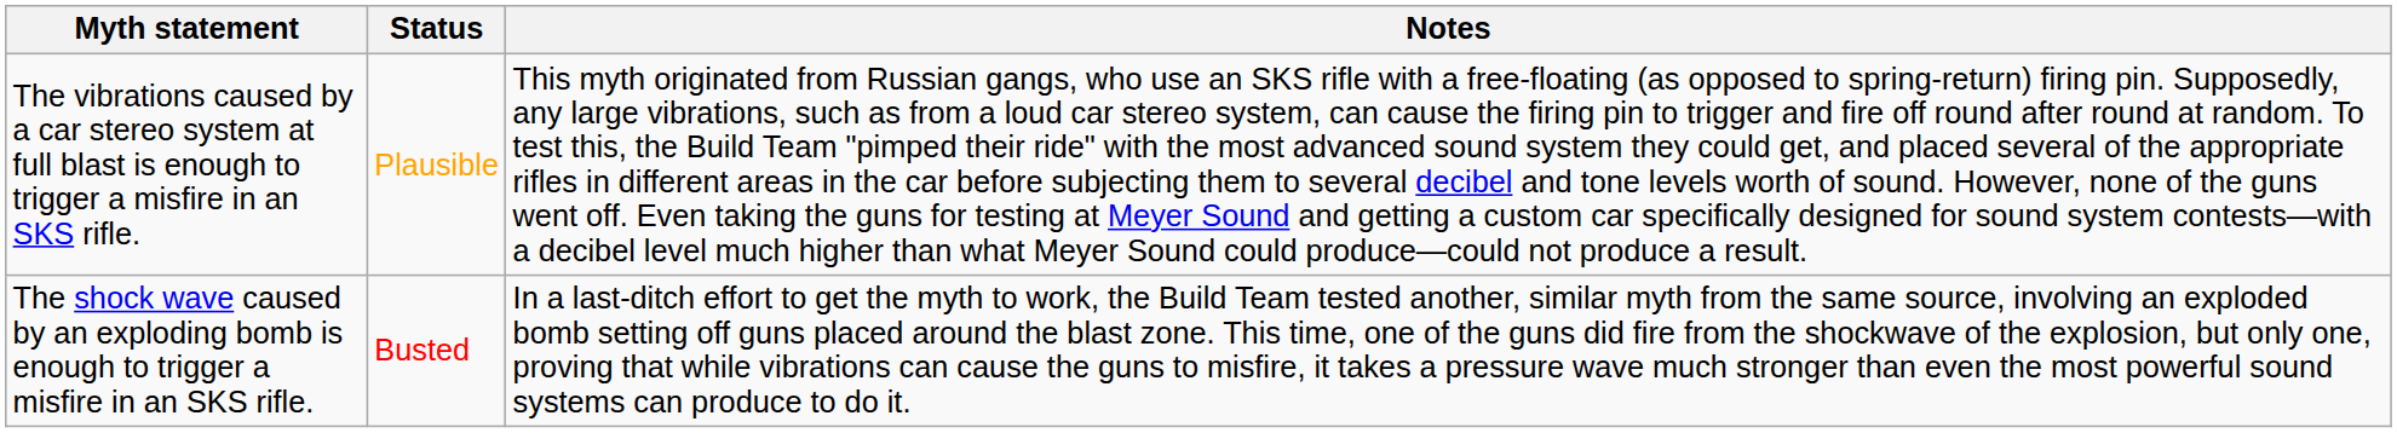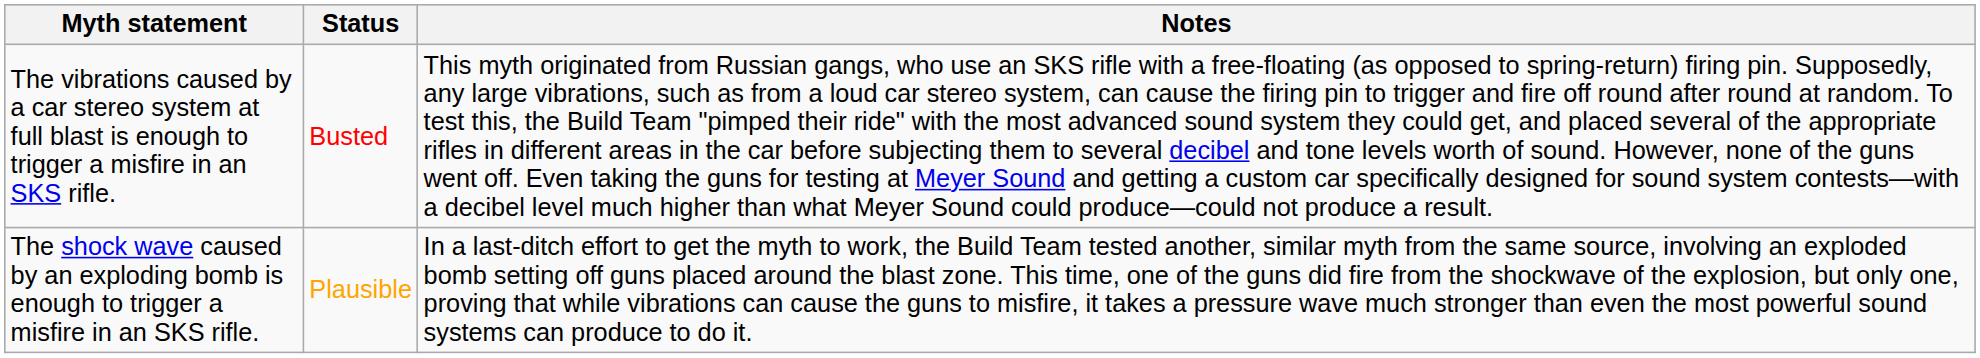row 2 | Status: Plausible -> Busted
row 3 | Status: Busted -> Plausible
